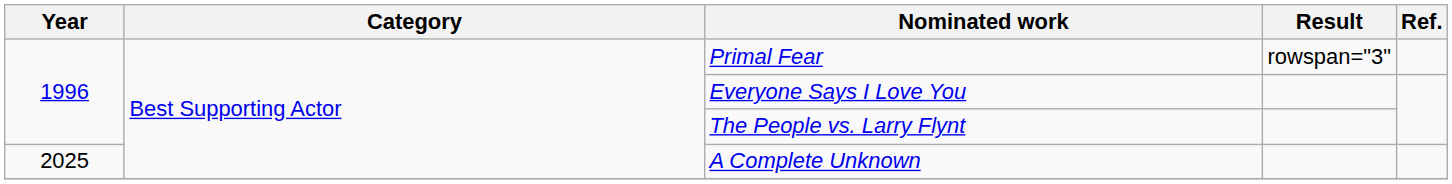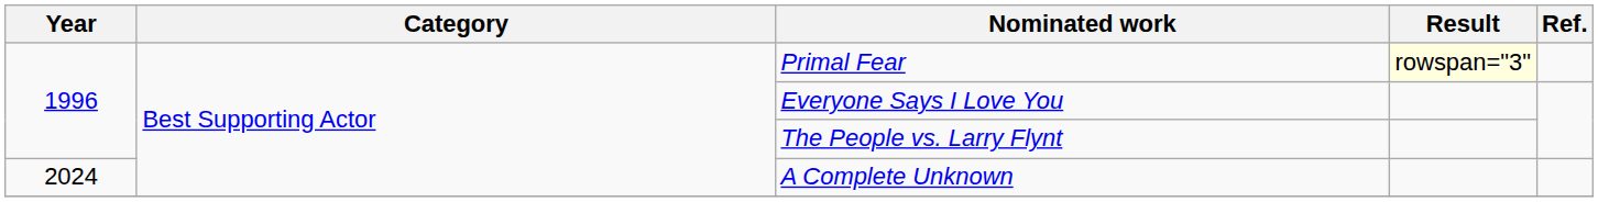Primal Fear | Result: no background -> lightyellow background
A Complete Unknown | Year: 2025 -> 2024
